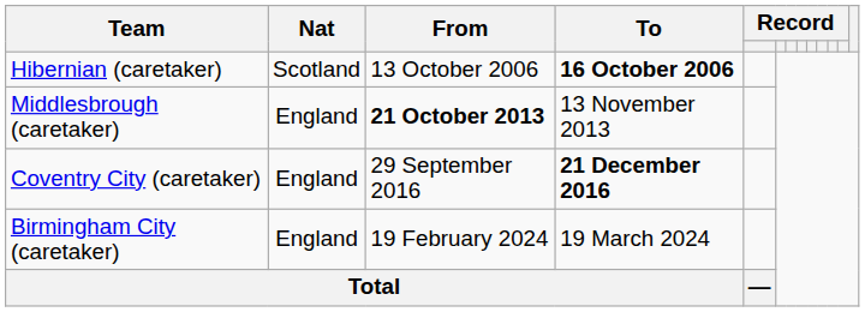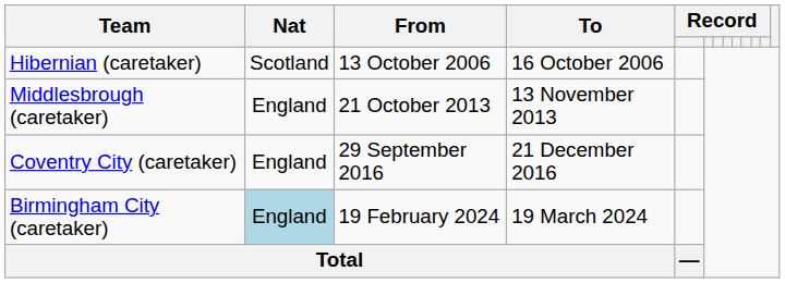Hibernian (caretaker) | To: bold -> normal
Middlesbrough (caretaker) | From: bold -> normal
Coventry City (caretaker) | To: bold -> normal
Birmingham City (caretaker) | Nat: no background -> lightblue background
